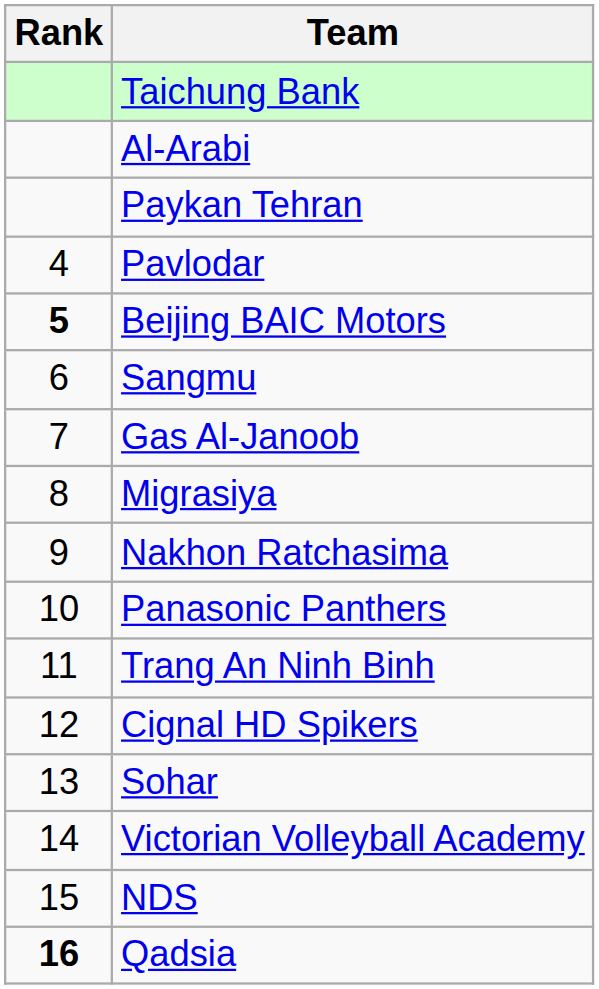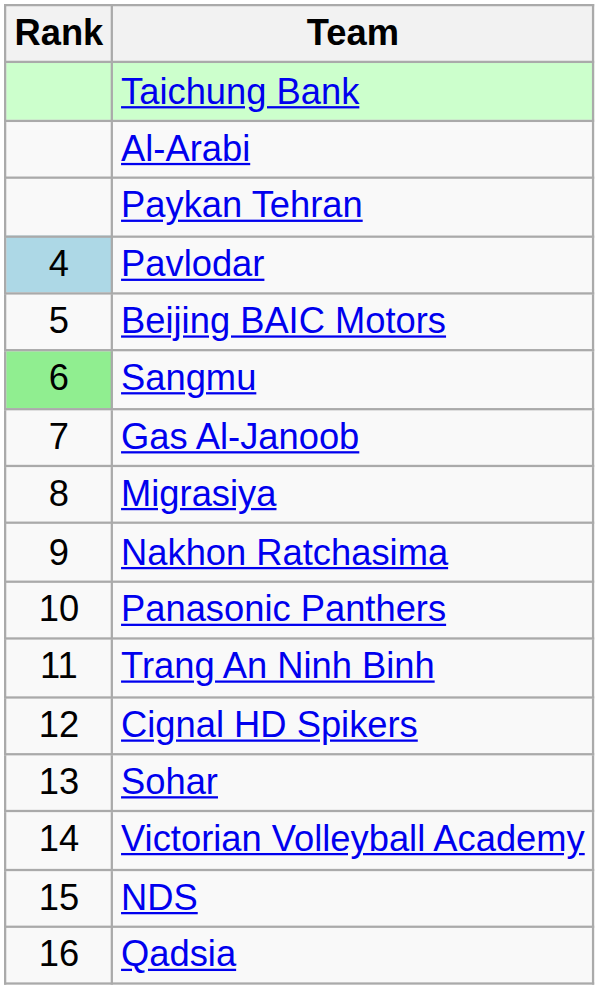Pavlodar | Rank: no background -> lightblue background
Beijing BAIC Motors | Rank: bold -> normal
Sangmu | Rank: no background -> lightgreen background
Qadsia | Rank: bold -> normal
